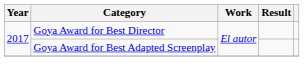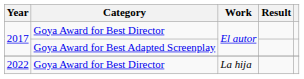+ row: 2022 | Goya Award for Best Director | La hija
